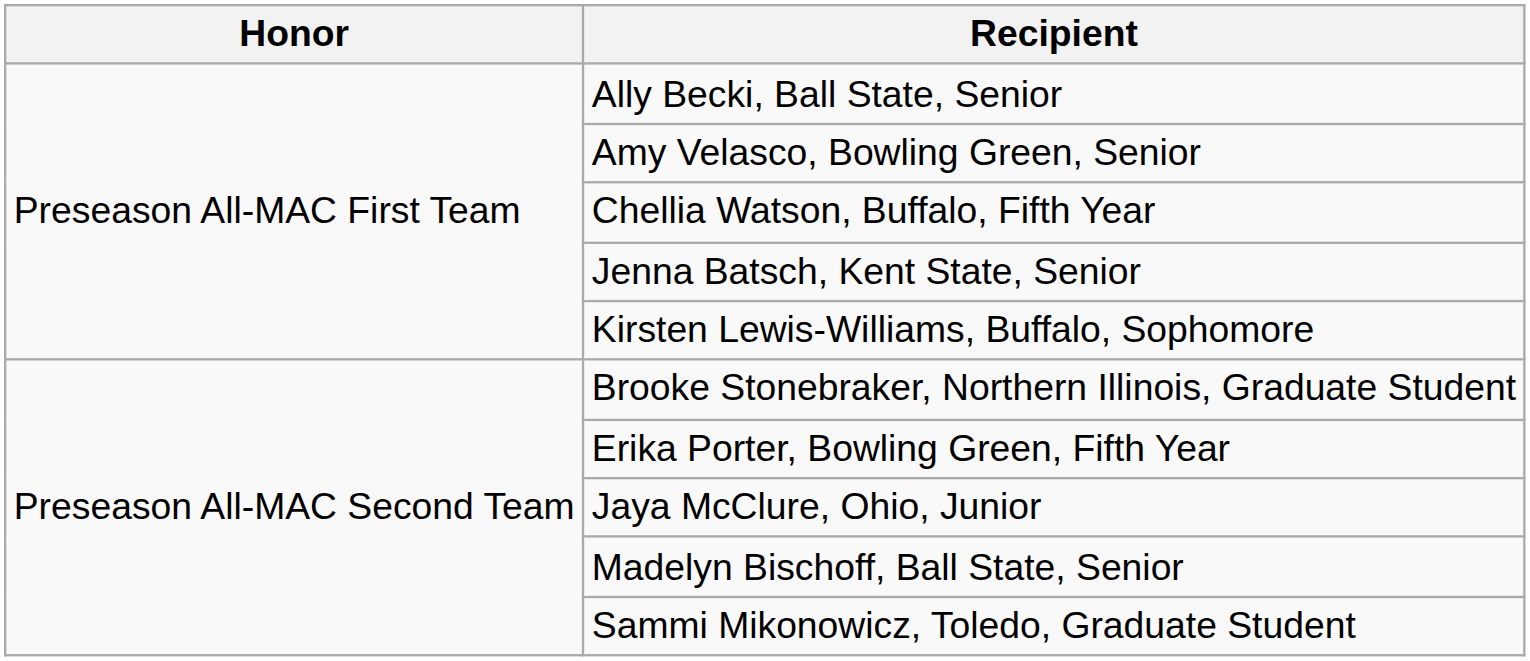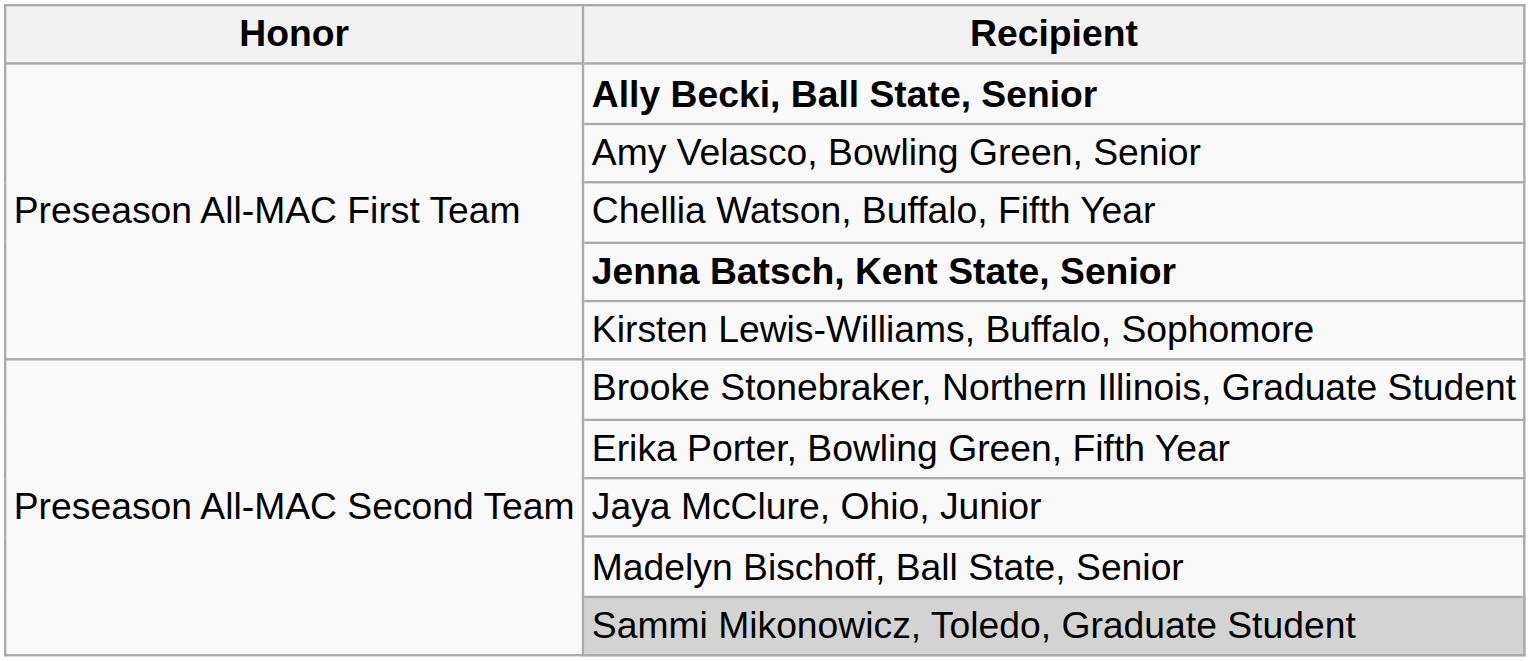row 2 | Recipient: normal -> bold
row 5 | Recipient: normal -> bold
row 11 | Recipient: no background -> lightgrey background
